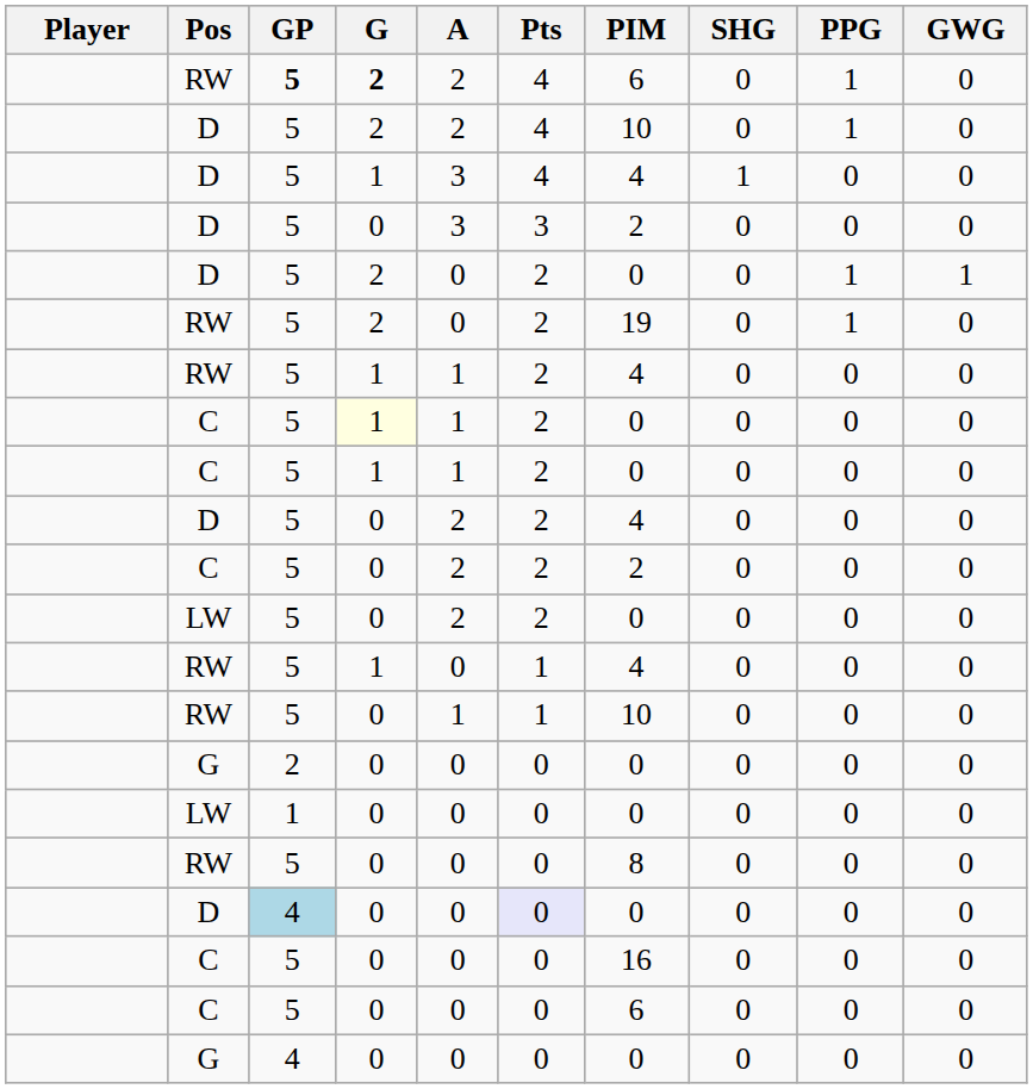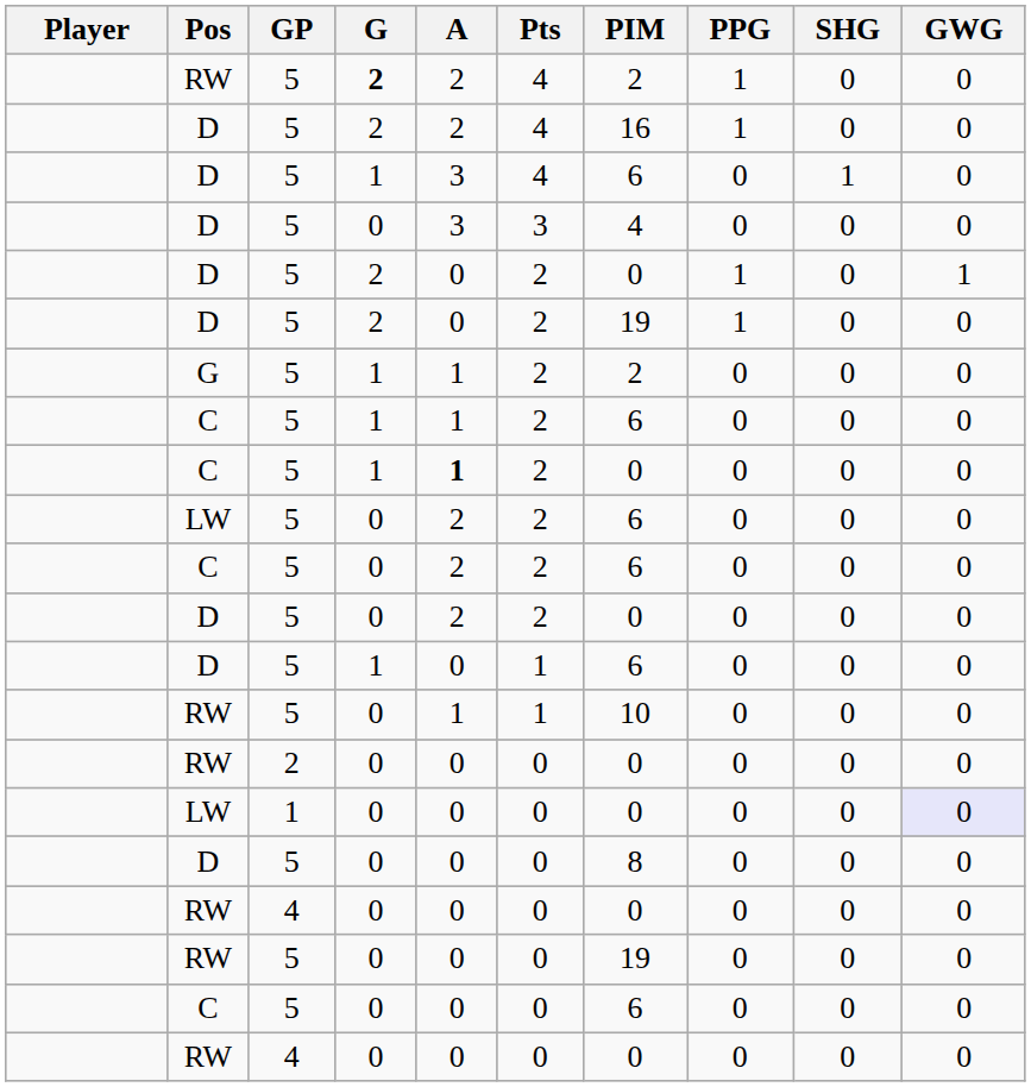columns swapped: PPG <-> SHG
row 2 | GP: bold -> normal
row 2 | PIM: 6 -> 2
row 3 | PIM: 10 -> 16
row 4 | PIM: 4 -> 6
row 5 | PIM: 2 -> 4
row 7 | Pos: RW -> D
row 8 | Pos: RW -> G
row 8 | PIM: 4 -> 2
row 9 | G: lightyellow background -> no background
row 9 | PIM: 0 -> 6
row 10 | A: normal -> bold
row 11 | Pos: D -> LW
row 11 | PIM: 4 -> 6
row 12 | PIM: 2 -> 6
row 13 | Pos: LW -> D
row 14 | Pos: RW -> D
row 14 | PIM: 4 -> 6
row 16 | Pos: G -> RW
row 17 | GWG: no background -> lavender background
row 18 | Pos: RW -> D
row 19 | Pos: D -> RW
row 19 | GP: lightblue background -> no background
row 19 | Pts: lavender background -> no background
row 20 | Pos: C -> RW
row 20 | PIM: 16 -> 19
row 22 | Pos: G -> RW
